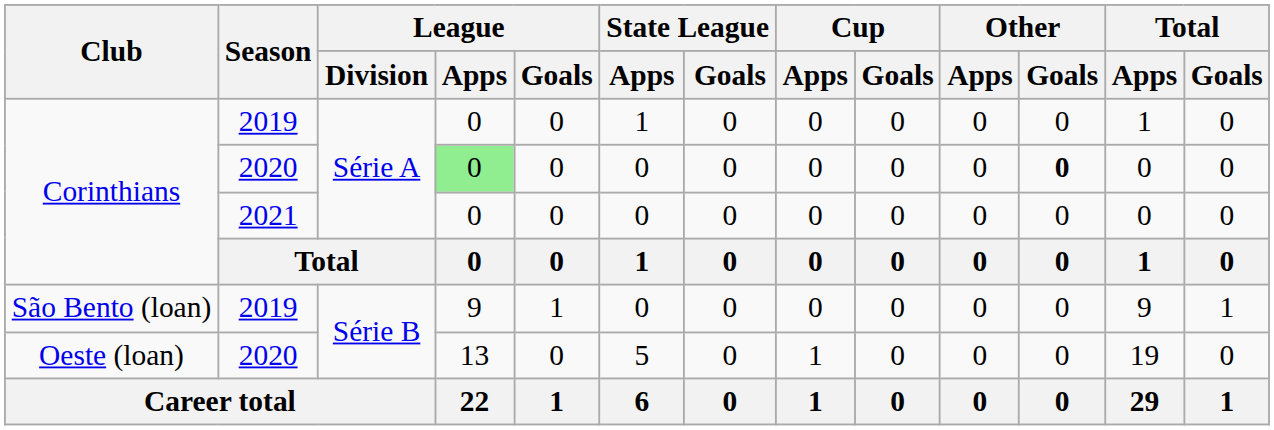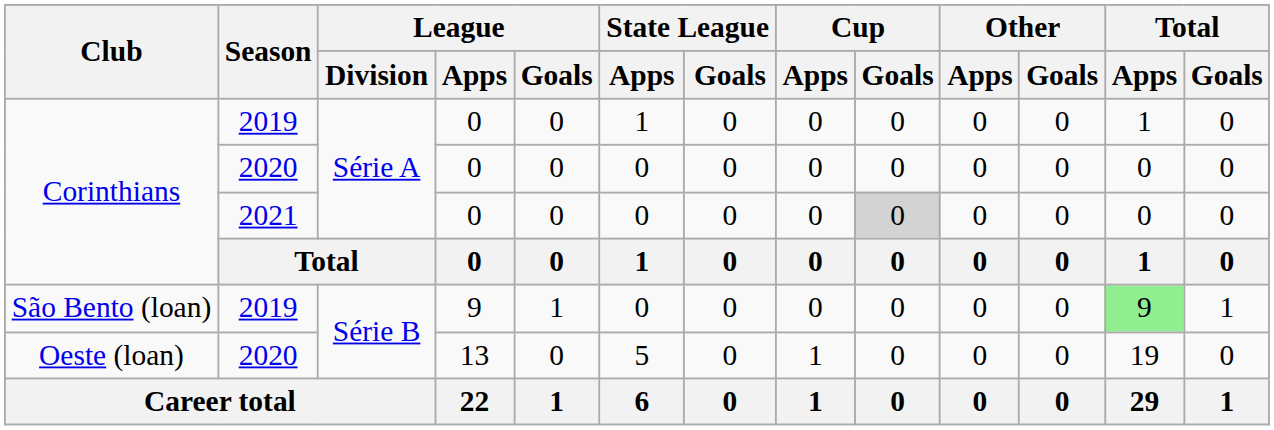Corinthians / 2020 | League / Apps: lightgreen background -> no background
Corinthians / 2020 | Other / Goals: bold -> normal
Corinthians / 2021 | Cup / Goals: no background -> lightgrey background
São Bento (loan) | Total / Apps: no background -> lightgreen background
